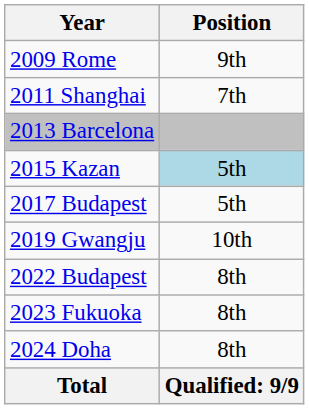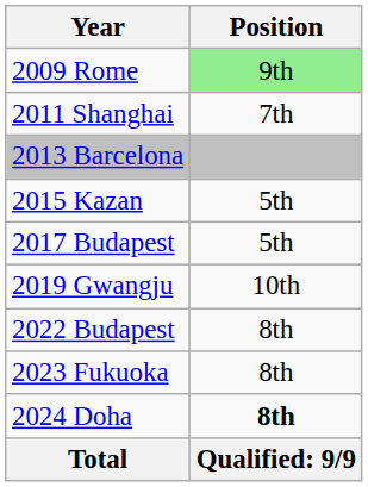2009 Rome | Position: no background -> lightgreen background
2015 Kazan | Position: lightblue background -> no background
2024 Doha | Position: normal -> bold
